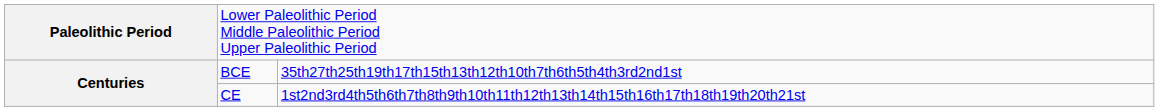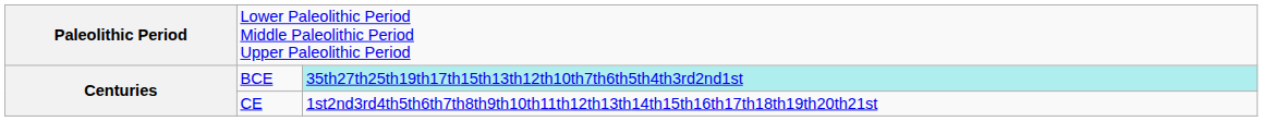BCE | column 3: no background -> paleturquoise background
